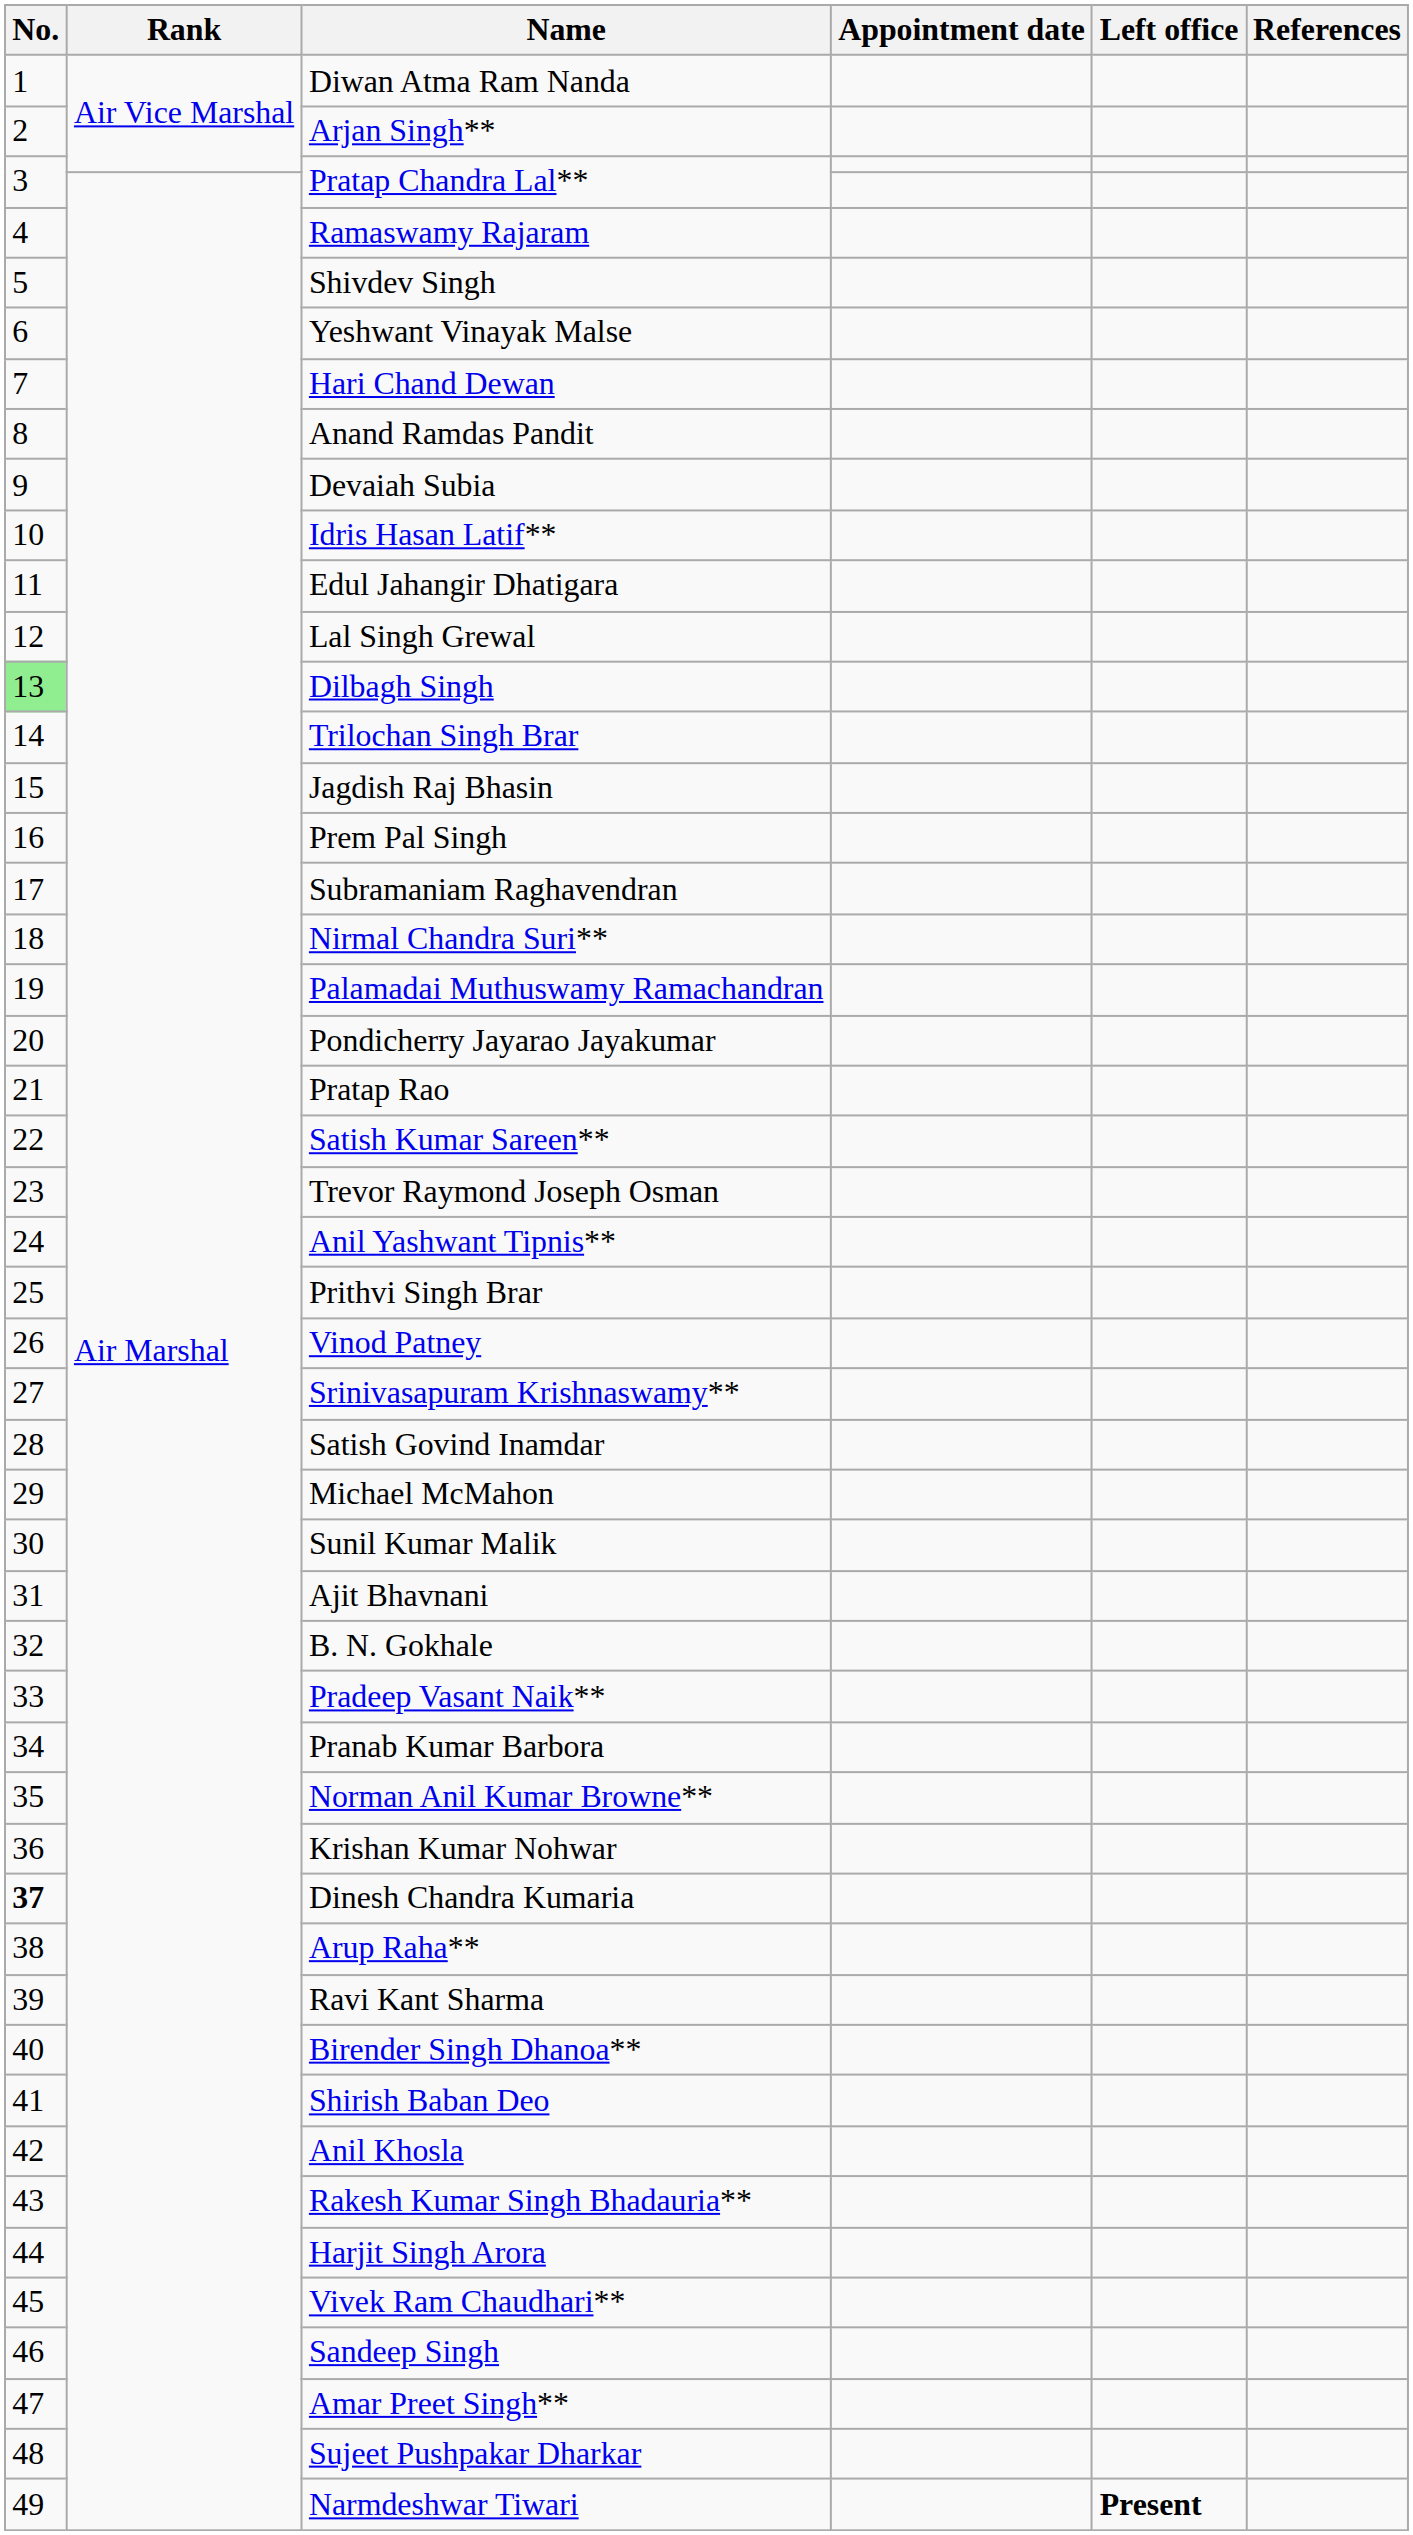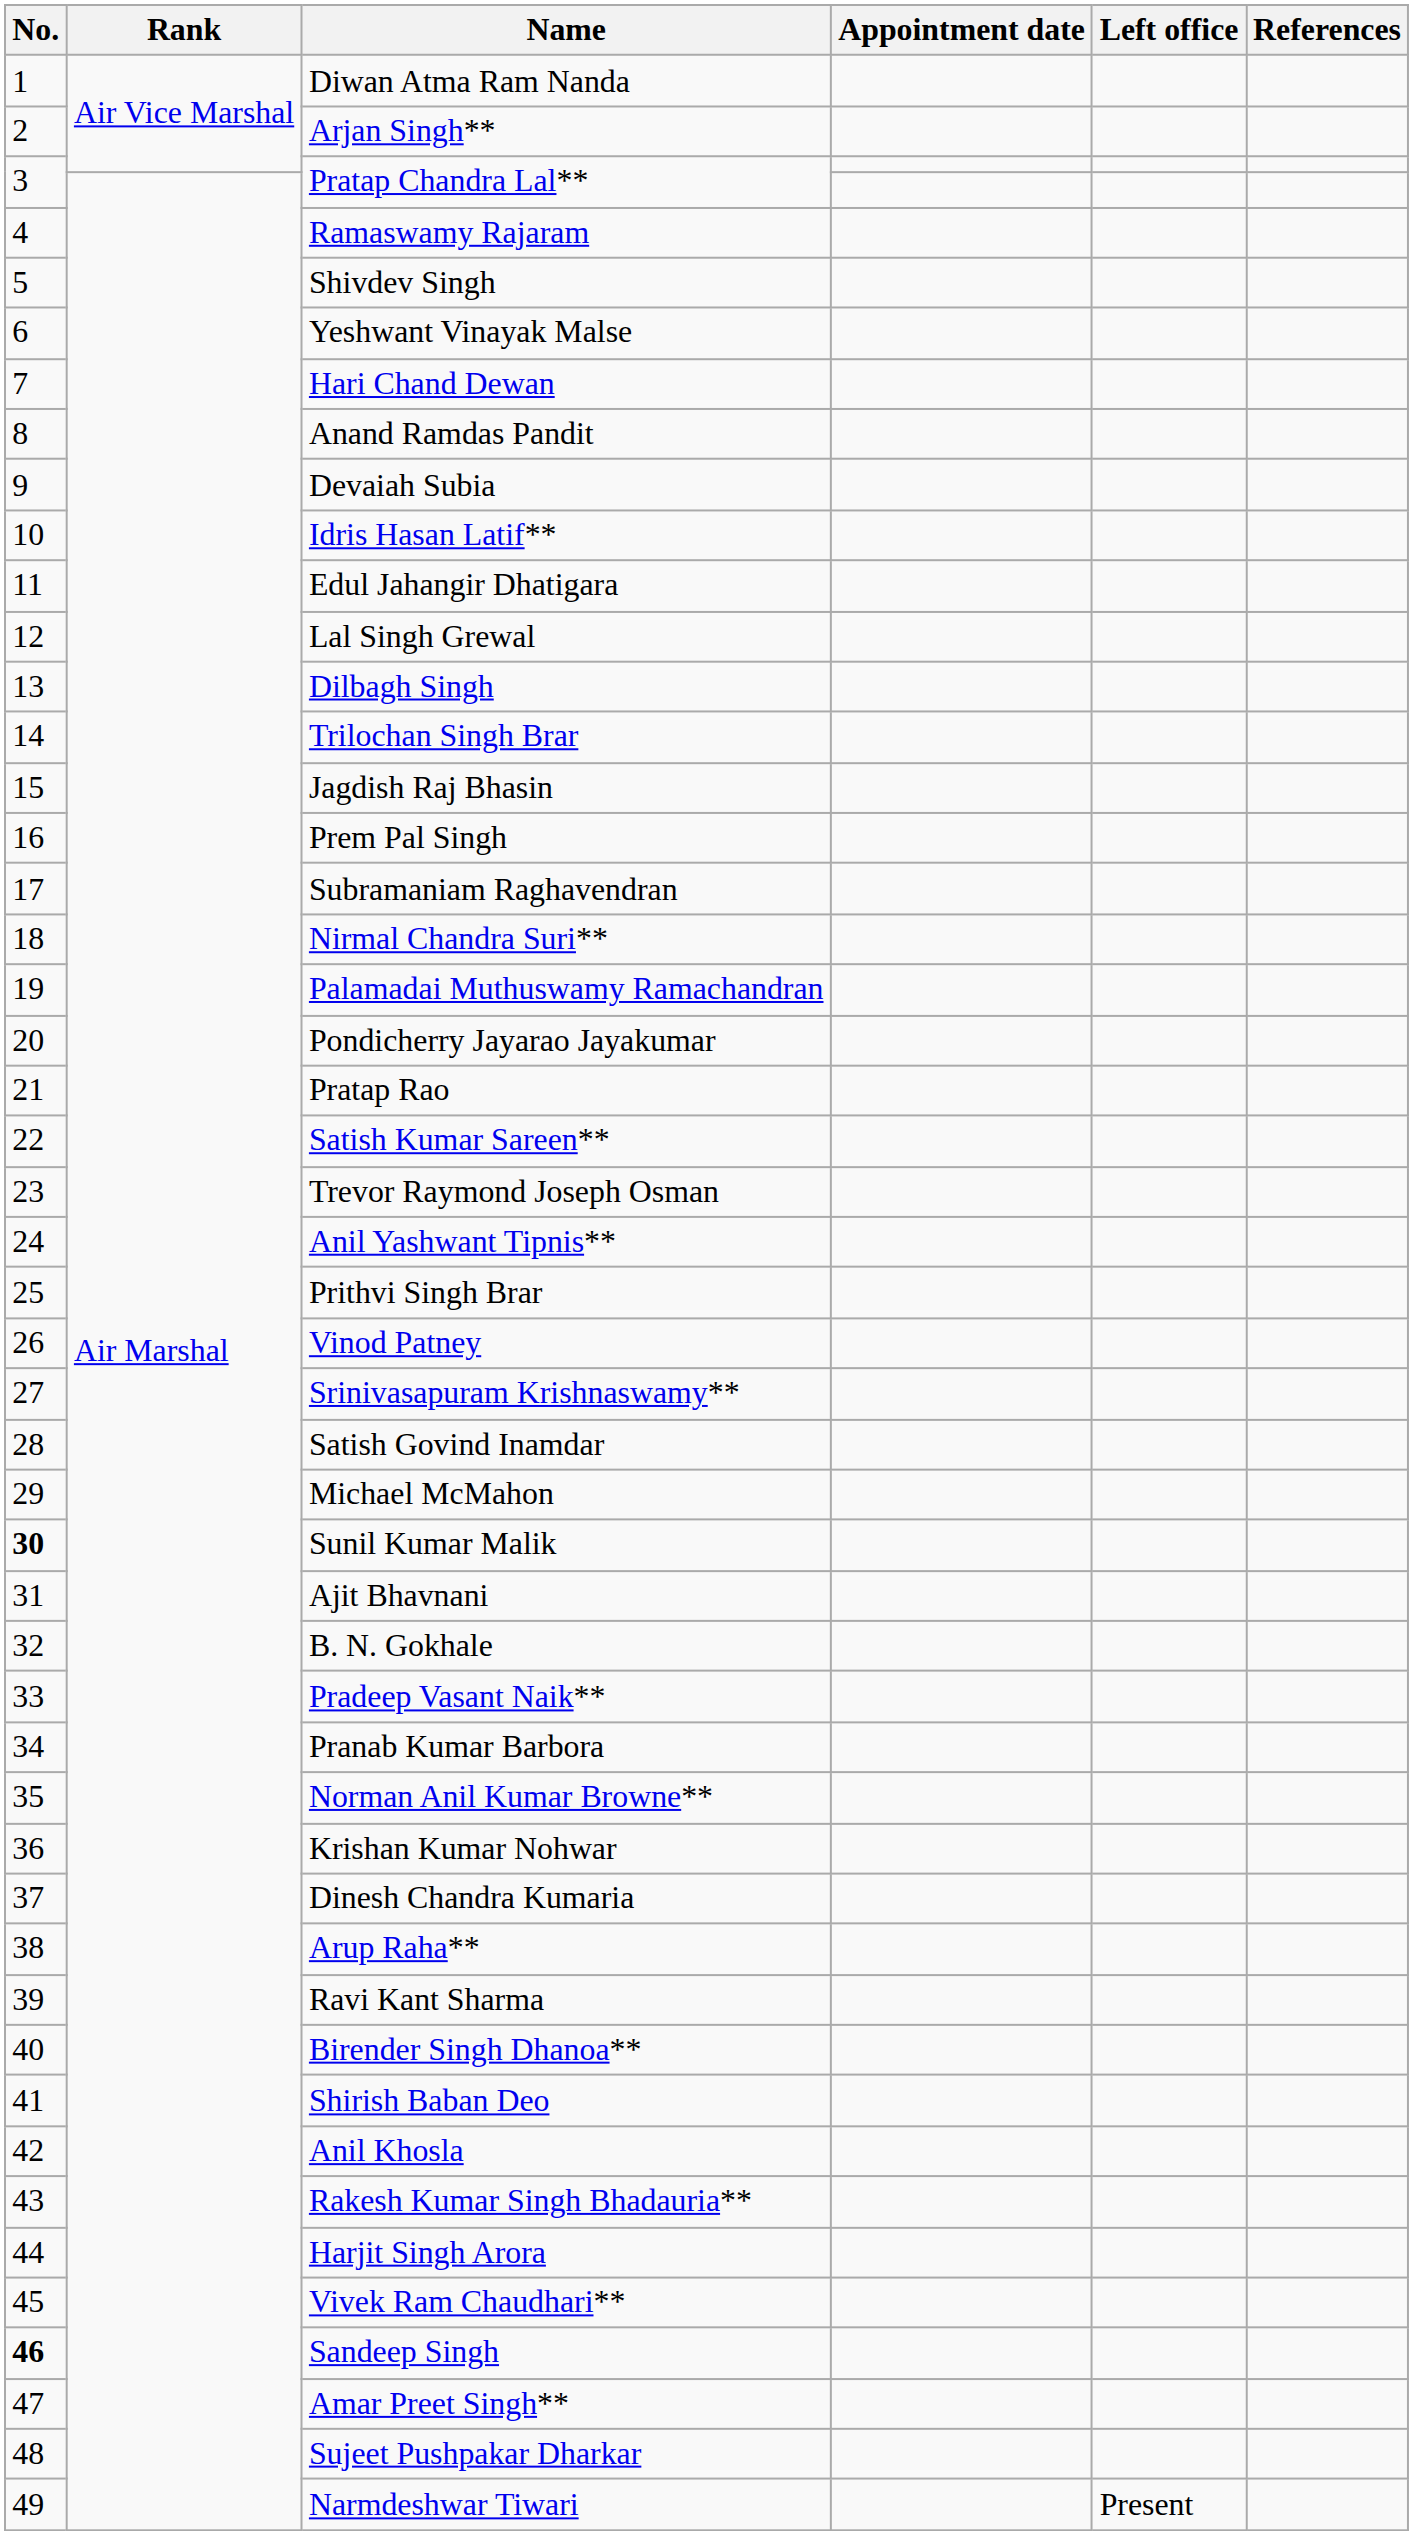Dilbagh Singh | No.: lightgreen background -> no background
Sunil Kumar Malik | No.: normal -> bold
Dinesh Chandra Kumaria | No.: bold -> normal
Sandeep Singh | No.: normal -> bold
Narmdeshwar Tiwari | Left office: bold -> normal
